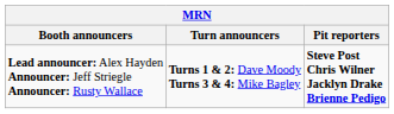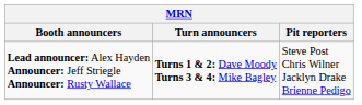row 3 | Pit reporters: bold -> normal
